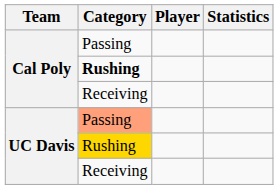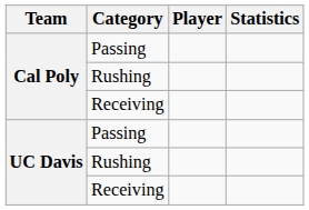Cal Poly / Rushing | Category: bold -> normal
UC Davis / Passing | Category: lightsalmon background -> no background
UC Davis / Rushing | Category: gold background -> no background
